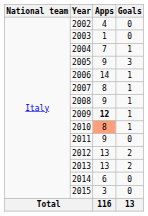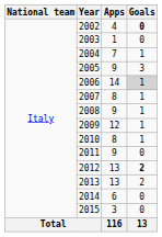2002 | Goals: normal -> bold
2006 | Goals: no background -> lightgrey background
2009 | Apps: bold -> normal
2010 | Apps: lightsalmon background -> no background
2012 | Goals: normal -> bold
